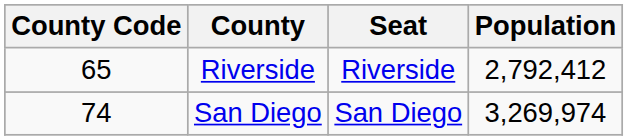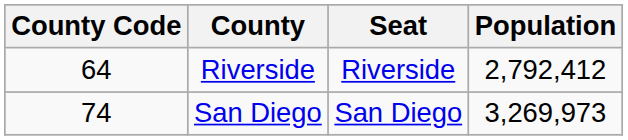row 2 | County Code: 65 -> 64
row 3 | Population: 3,269,974 -> 3,269,973
